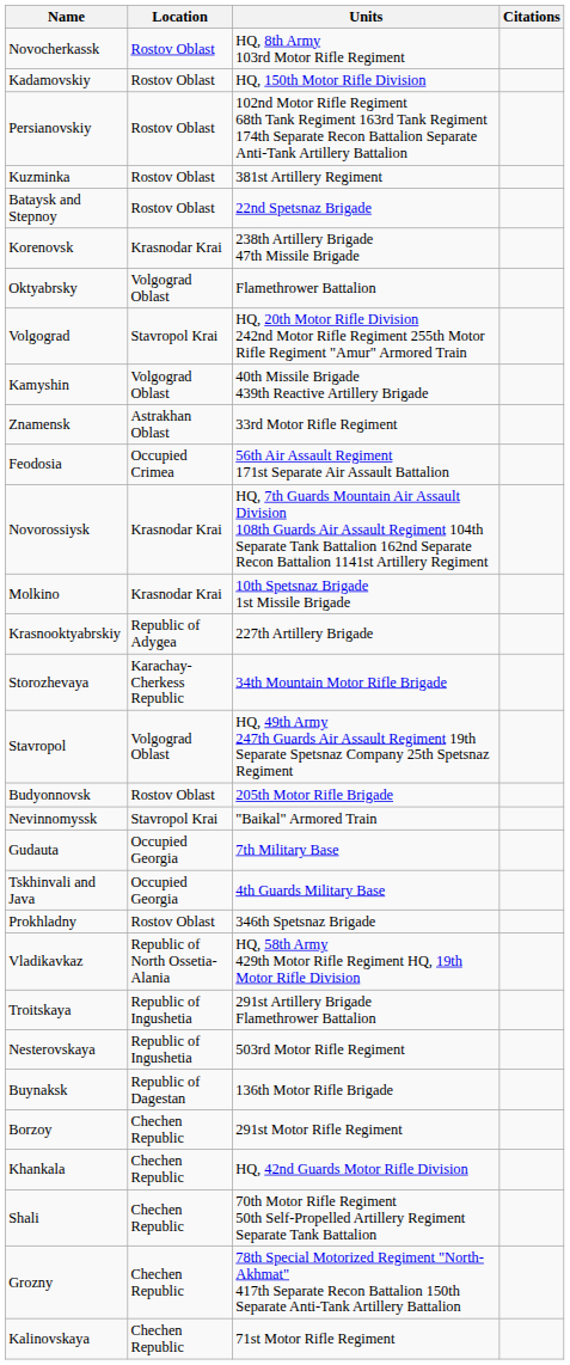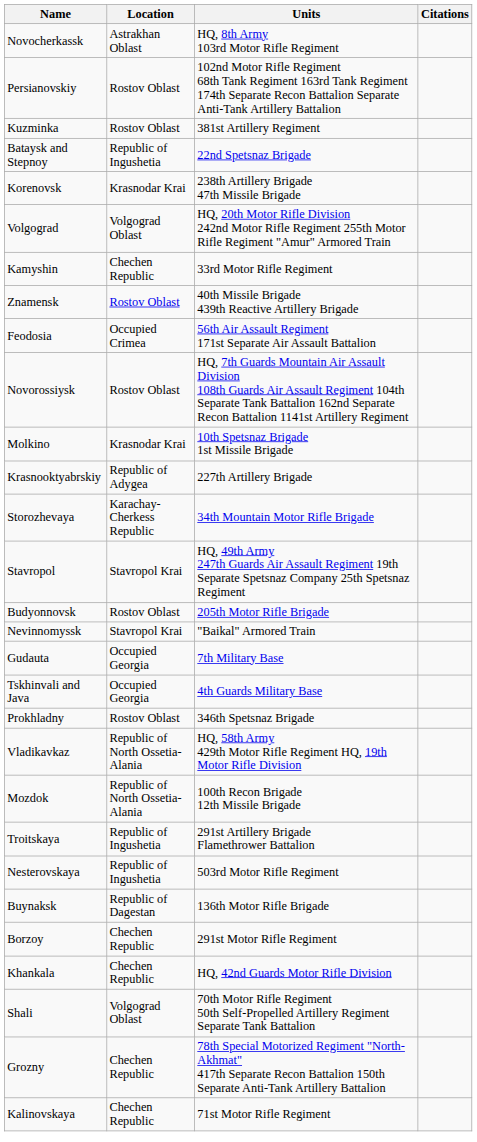Novocherkassk | Location: Rostov Oblast -> Astrakhan Oblast
- row: Kadamovskiy | Rostov Oblast | HQ, 150th Motor Rifle Division
Bataysk and Stepnoy | Location: Rostov Oblast -> Republic of Ingushetia
- row: Oktyabrsky | Volgograd Oblast | Flamethrower Battalion
Volgograd | Location: Stavropol Krai -> Volgograd Oblast
Kamyshin | Location: Volgograd Oblast -> Chechen Republic
Kamyshin | Units: 40th Missile Brigade 439th Reactive Artillery Brigade -> 33rd Motor Rifle Regiment
Znamensk | Location: Astrakhan Oblast -> Rostov Oblast
Znamensk | Units: 33rd Motor Rifle Regiment -> 40th Missile Brigade 439th Reactive Artillery Brigade
Novorossiysk | Location: Krasnodar Krai -> Rostov Oblast
Stavropol | Location: Volgograd Oblast -> Stavropol Krai
+ row: Mozdok | Republic of North Ossetia-Alania | 100th Recon Brigade 12th Missile Brigade
Shali | Location: Chechen Republic -> Volgograd Oblast
